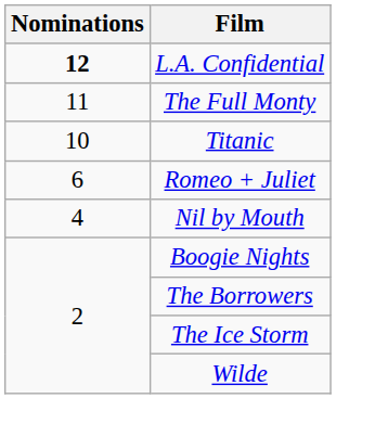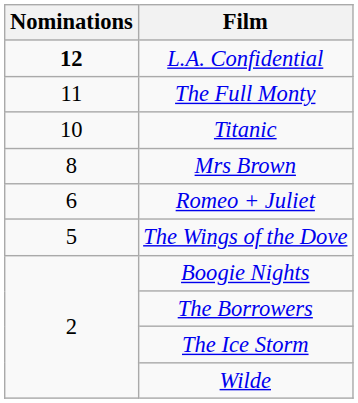+ row: 8 | Mrs Brown
+ row: 5 | The Wings of the Dove
- row: 4 | Nil by Mouth
